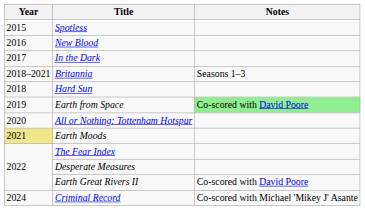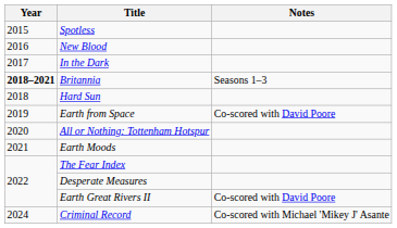Britannia | Year: normal -> bold
Earth from Space | Notes: lightgreen background -> no background
Earth Moods | Year: khaki background -> no background
